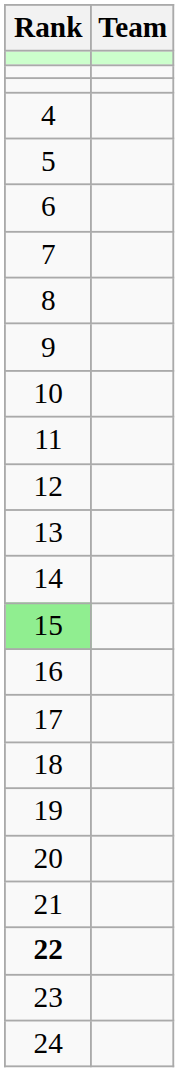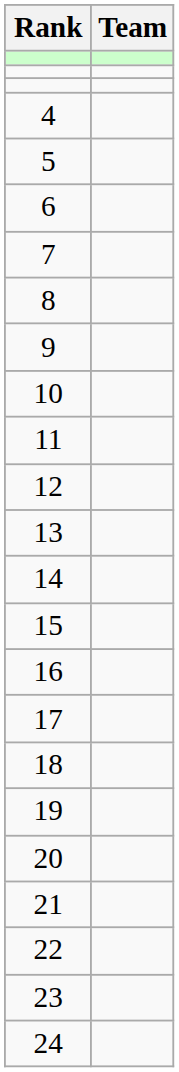row 16 | Rank: lightgreen background -> no background
row 23 | Rank: bold -> normal
